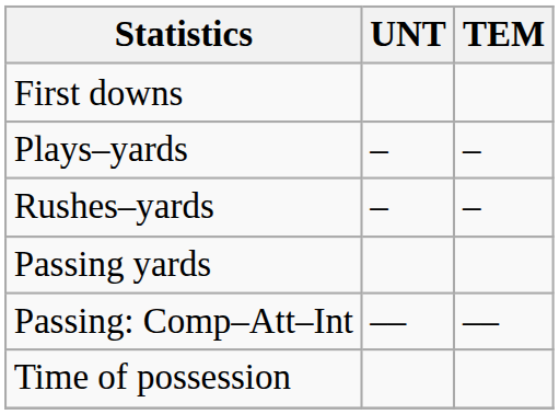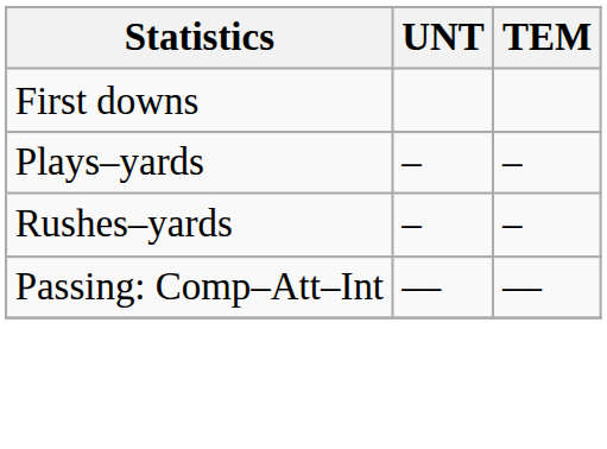- row: Passing yards
- row: Time of possession
